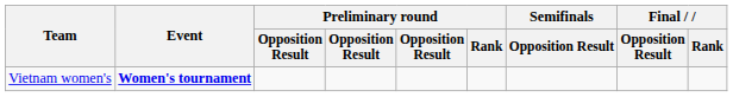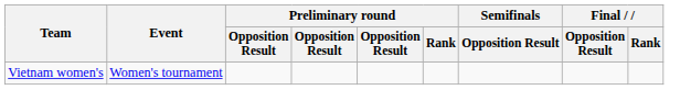Vietnam women's | Event: bold -> normal
